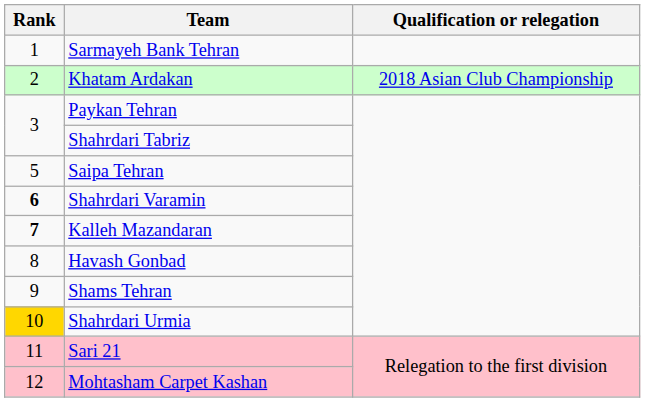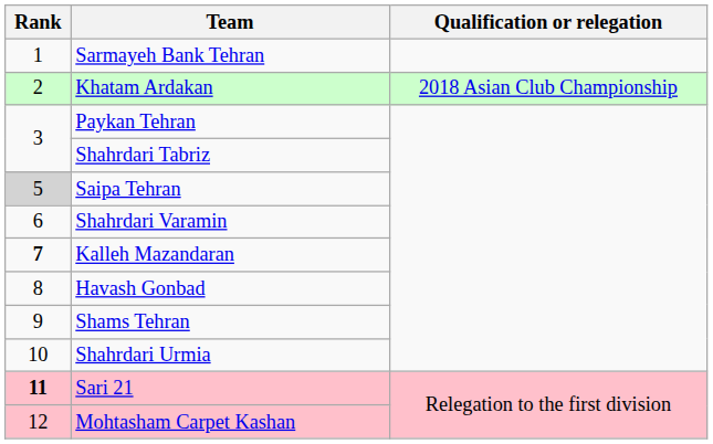Saipa Tehran | Rank: no background -> lightgrey background
Shahrdari Varamin | Rank: bold -> normal
Shahrdari Urmia | Rank: gold background -> no background
Sari 21 | Rank: normal -> bold
